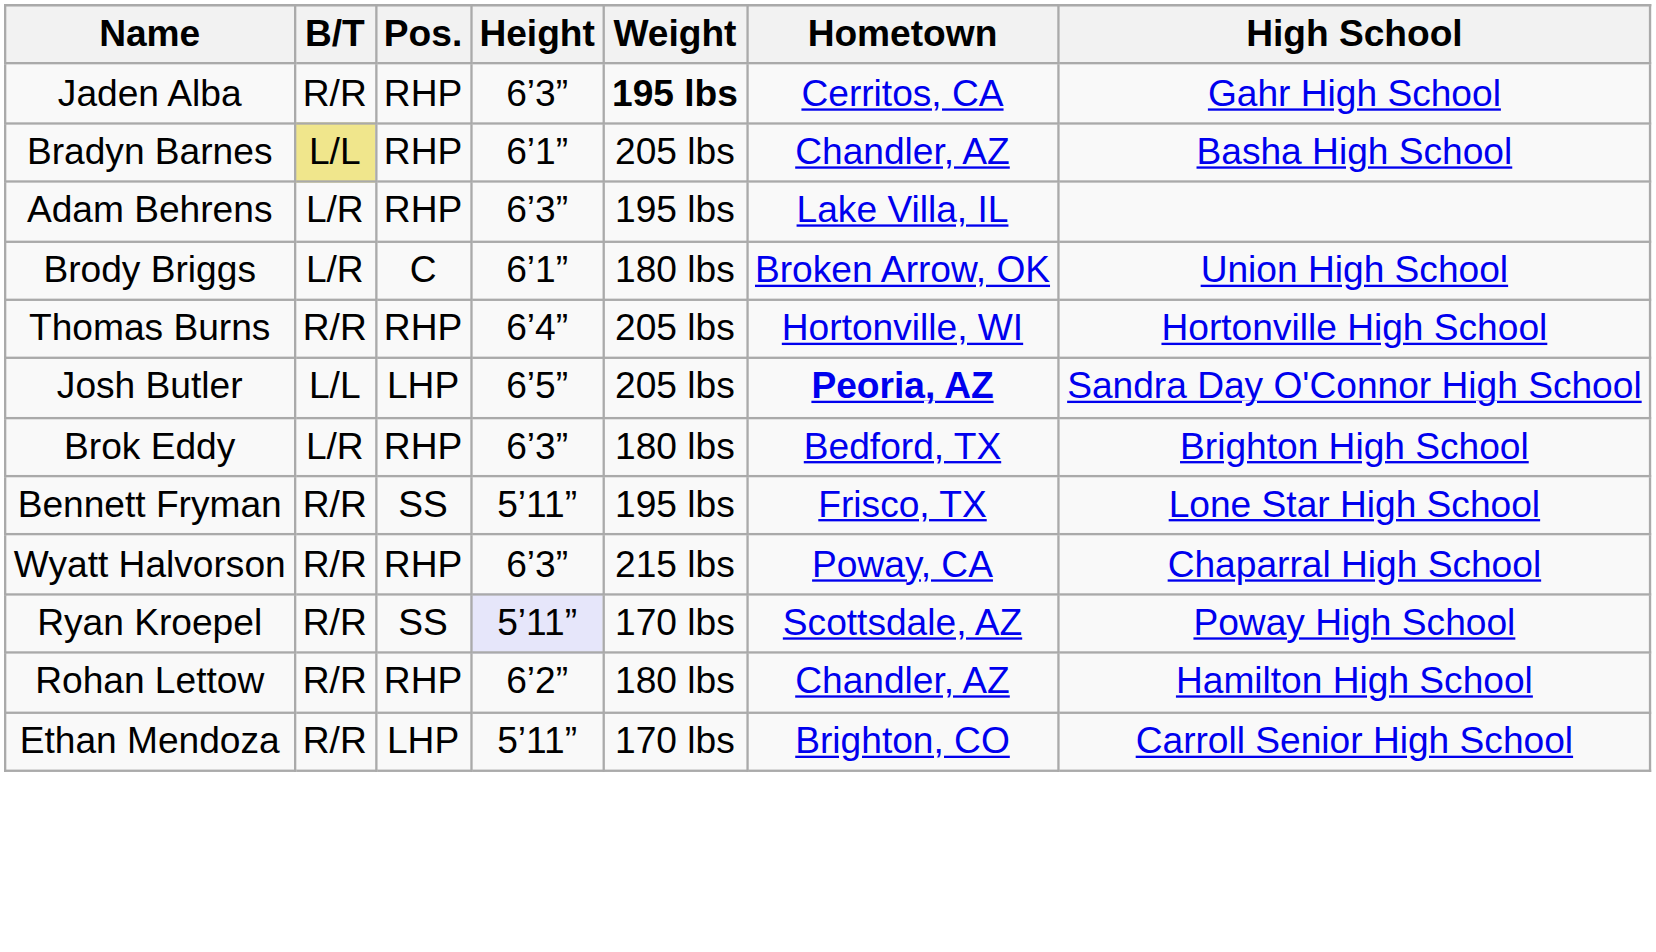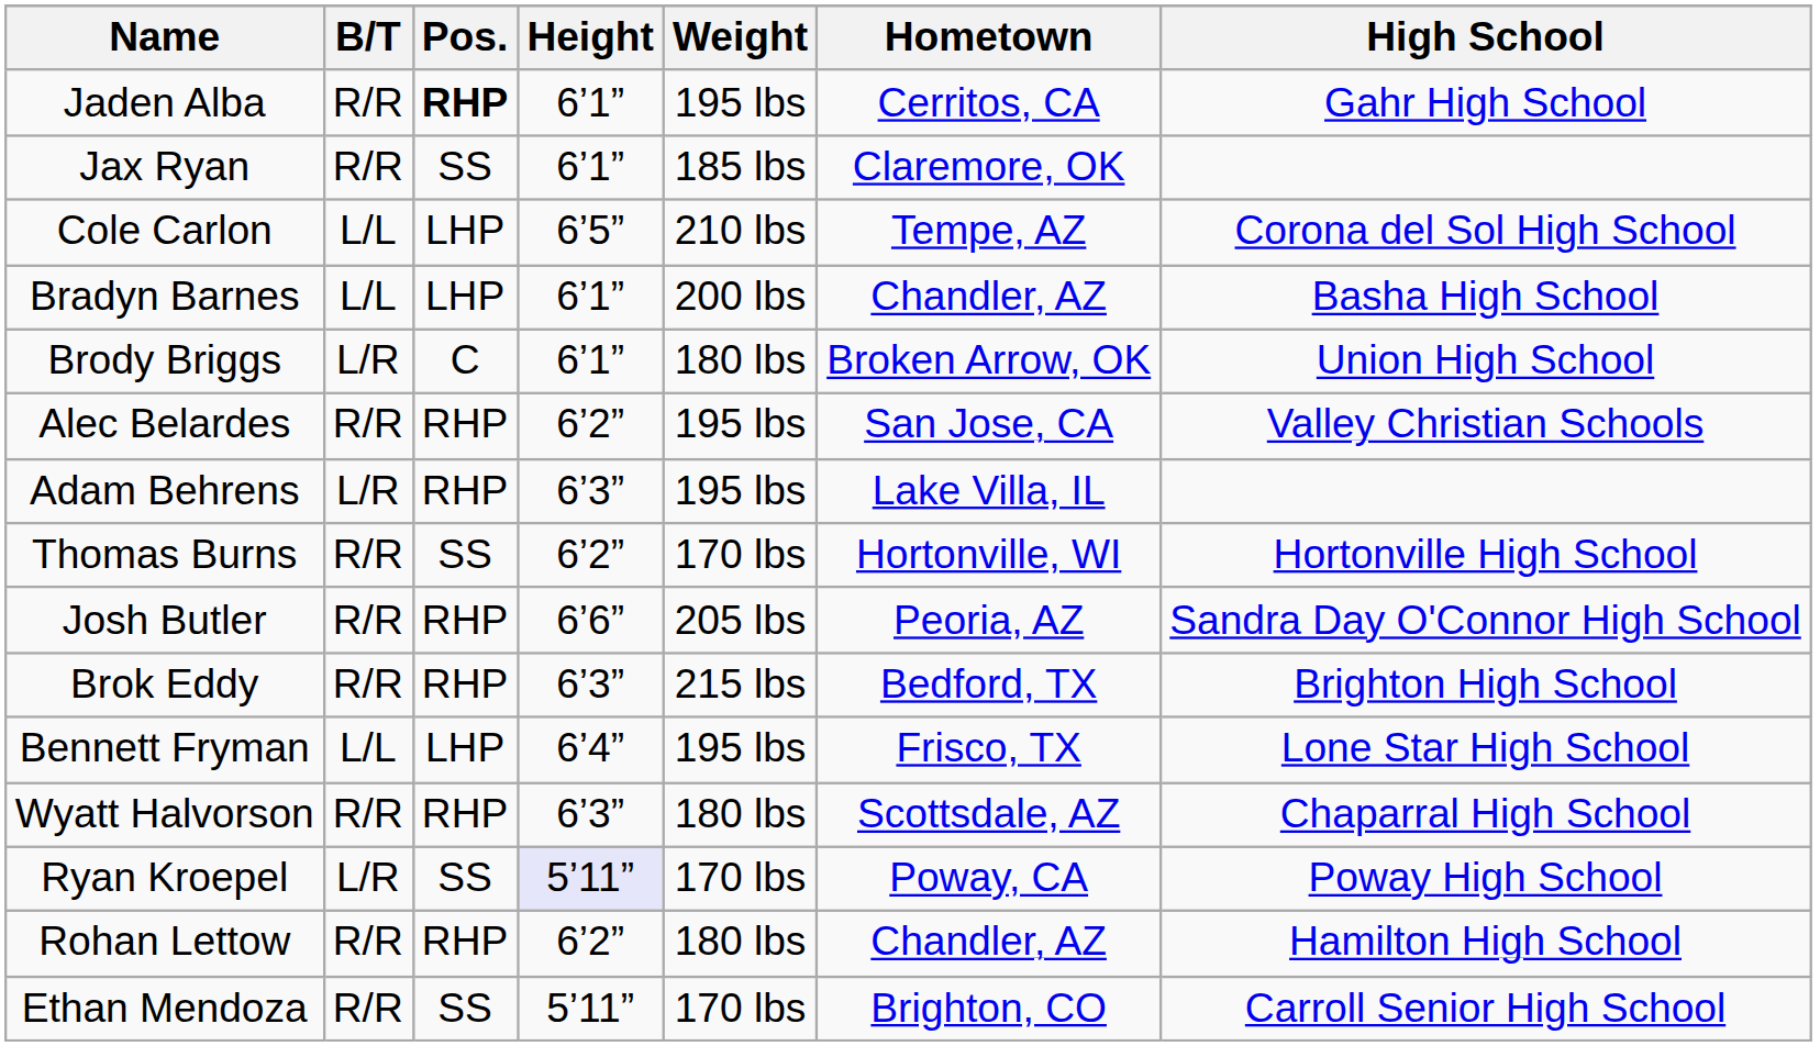Jaden Alba | Pos.: normal -> bold
Jaden Alba | Height: 6’3” -> 6’1”
Jaden Alba | Weight: bold -> normal
+ row: Jax Ryan | R/R | SS | 6’1” | 185 lbs | Claremore, OK
+ row: Cole Carlon | L/L | LHP | 6’5” | 210 lbs | Tempe, AZ | Corona del Sol High School
Bradyn Barnes | B/T: khaki background -> no background
Bradyn Barnes | Pos.: RHP -> LHP
Bradyn Barnes | Weight: 205 lbs -> 200 lbs
rows swapped: Adam Behrens <-> Brody Briggs
+ row: Alec Belardes | R/R | RHP | 6’2” | 195 lbs | San Jose, CA | Valley Christian Schools
Thomas Burns | Pos.: RHP -> SS
Thomas Burns | Height: 6’4” -> 6’2”
Thomas Burns | Weight: 205 lbs -> 170 lbs
Josh Butler | B/T: L/L -> R/R
Josh Butler | Pos.: LHP -> RHP
Josh Butler | Height: 6’5” -> 6’6”
Josh Butler | Hometown: bold -> normal
Brok Eddy | B/T: L/R -> R/R
Brok Eddy | Weight: 180 lbs -> 215 lbs
Bennett Fryman | B/T: R/R -> L/L
Bennett Fryman | Pos.: SS -> LHP
Bennett Fryman | Height: 5’11” -> 6’4”
Wyatt Halvorson | Weight: 215 lbs -> 180 lbs
Wyatt Halvorson | Hometown: Poway, CA -> Scottsdale, AZ
Ryan Kroepel | B/T: R/R -> L/R
Ryan Kroepel | Hometown: Scottsdale, AZ -> Poway, CA
Ethan Mendoza | Pos.: LHP -> SS
